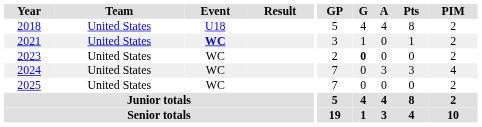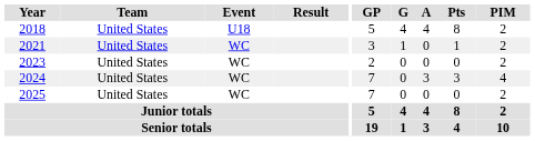2021 | Event: bold -> normal
2023 | G: bold -> normal
